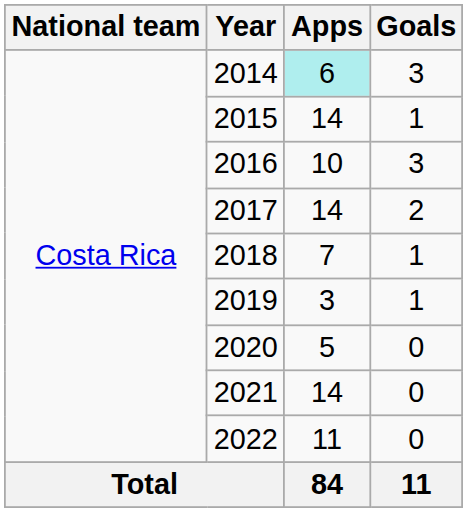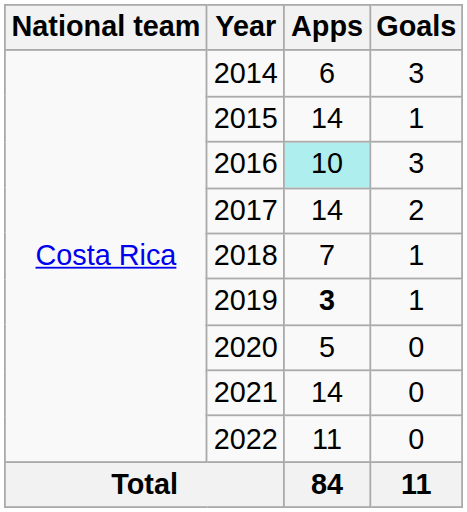2014 | Apps: paleturquoise background -> no background
2016 | Apps: no background -> paleturquoise background
2019 | Apps: normal -> bold
